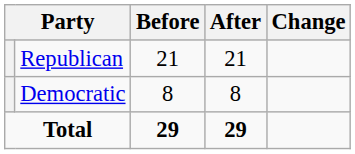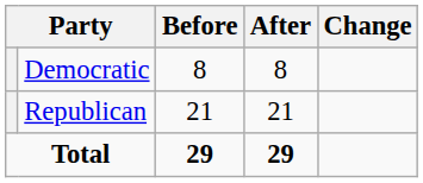rows swapped: Republican <-> Democratic
